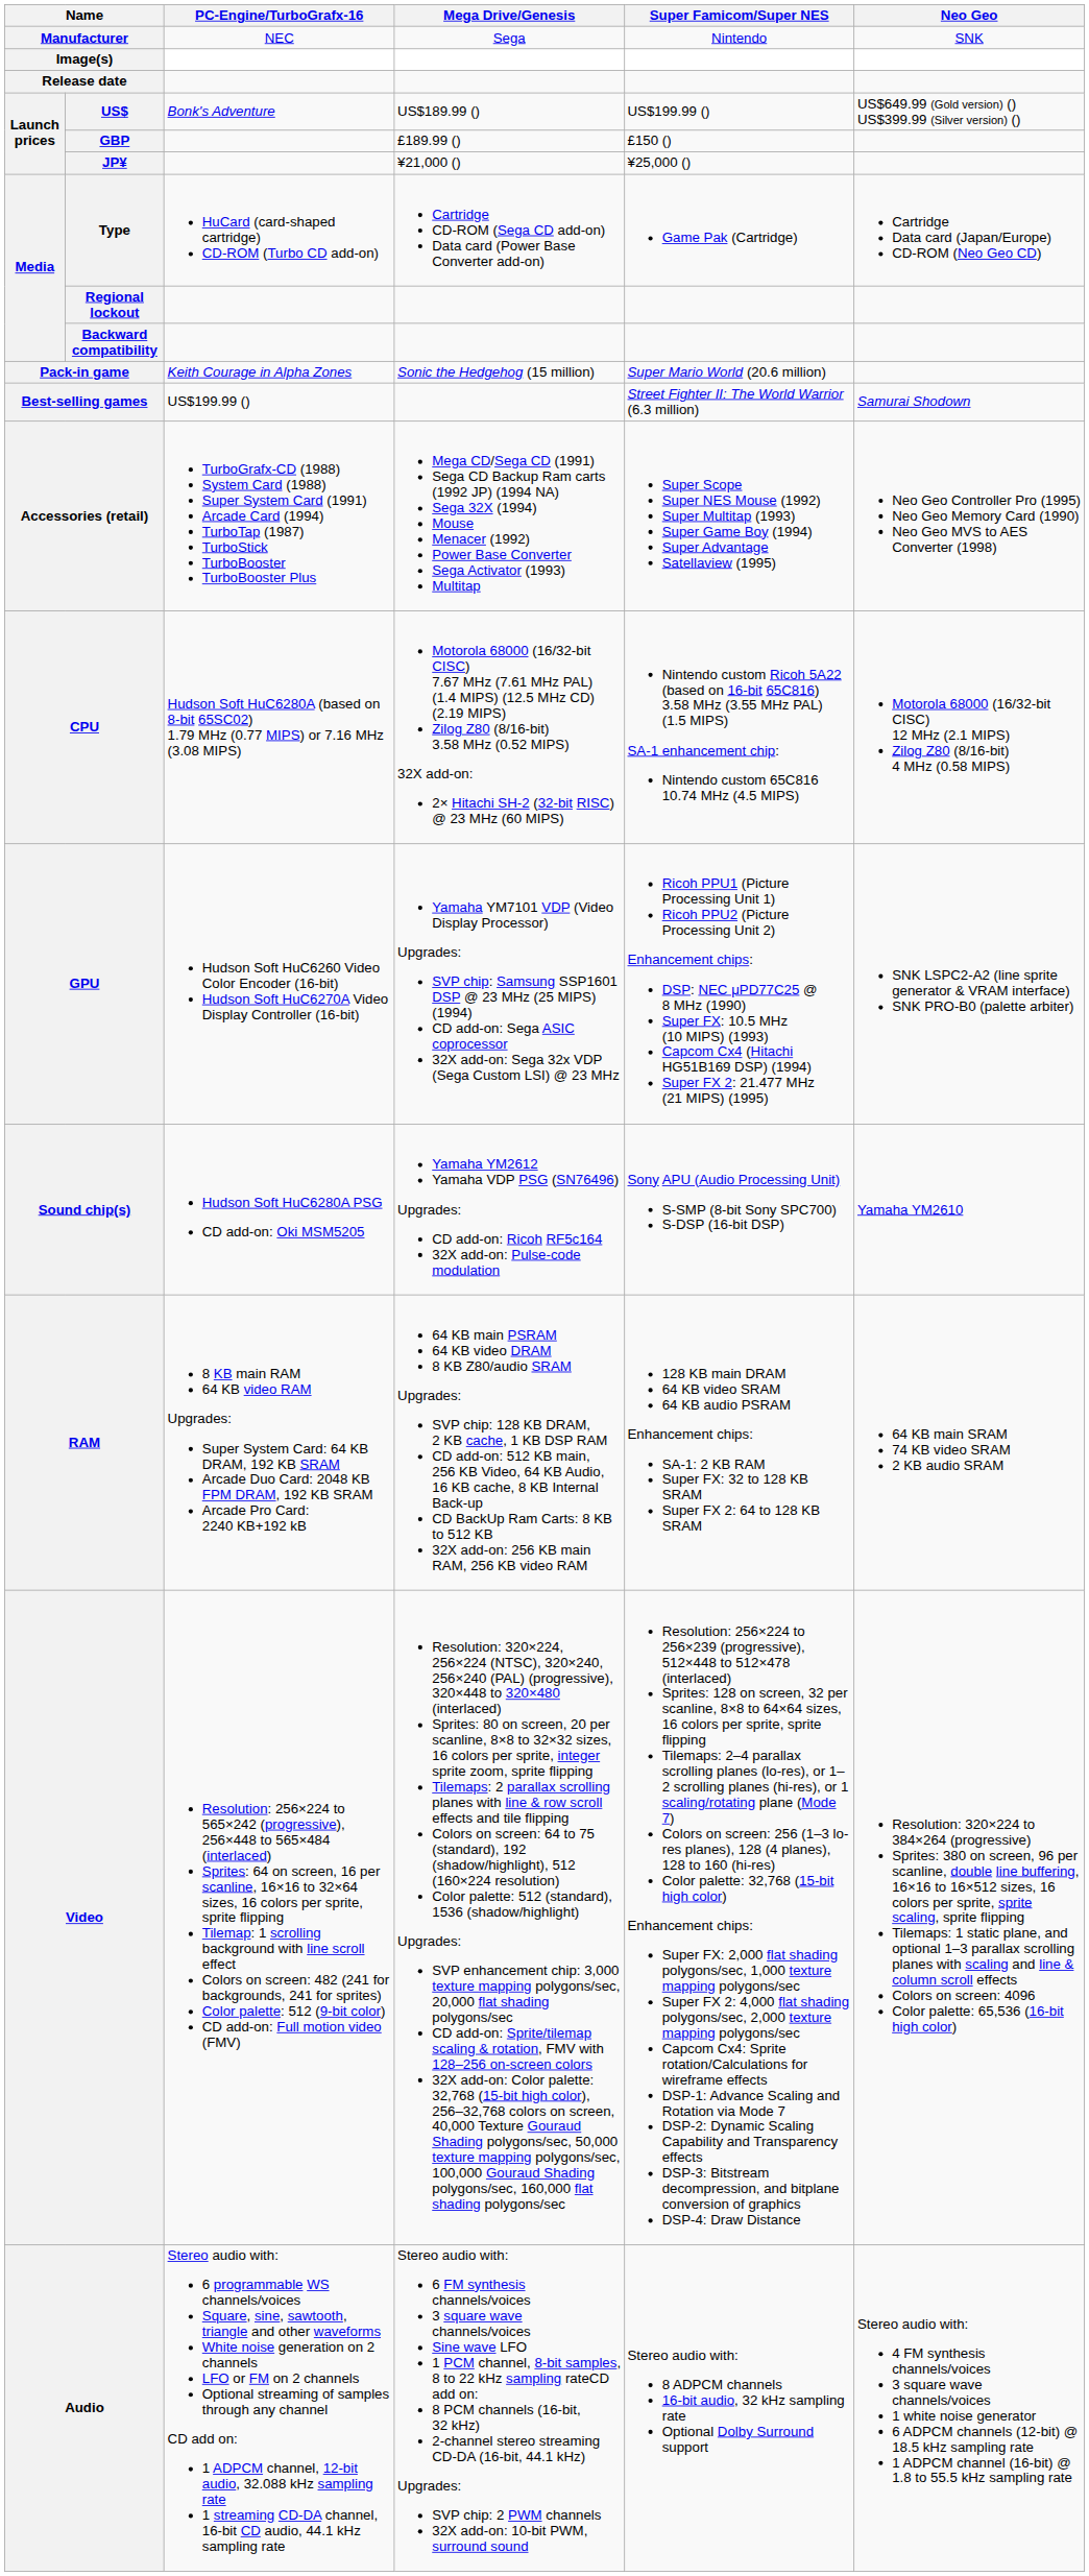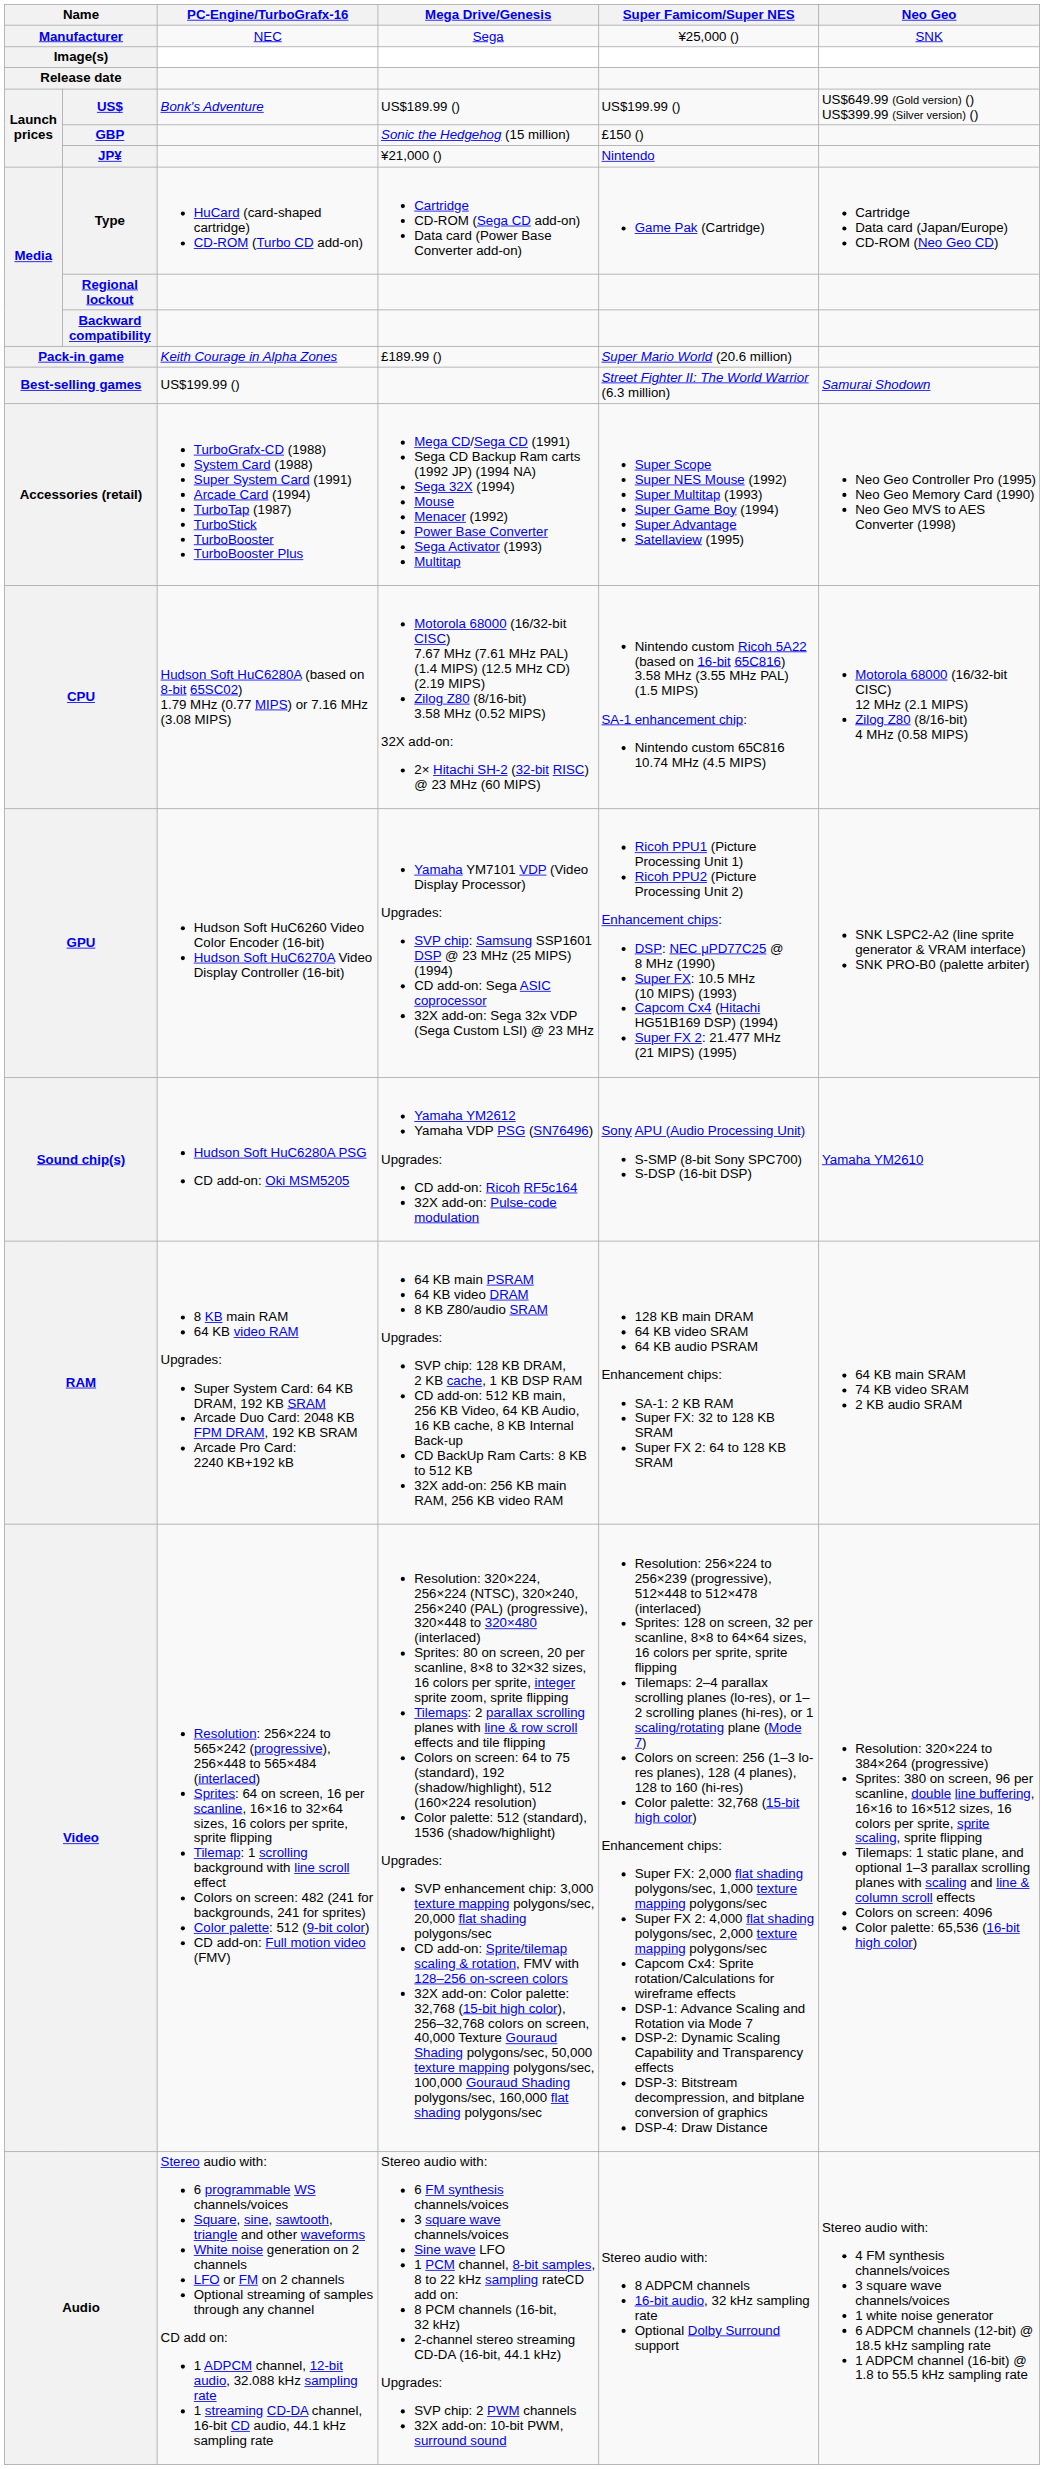Manufacturer | Super Famicom/Super NES: Nintendo -> ¥25,000 ()
GBP | Mega Drive/Genesis: £189.99 () -> Sonic the Hedgehog (15 million)
JP¥ | Super Famicom/Super NES: ¥25,000 () -> Nintendo
Pack-in game | Mega Drive/Genesis: Sonic the Hedgehog (15 million) -> £189.99 ()
